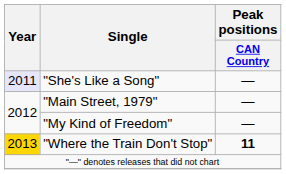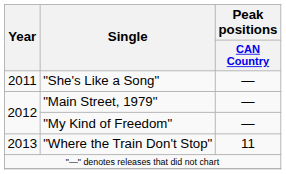"She's Like a Song" | Year: lavender background -> no background
"Where the Train Don't Stop" | Year: gold background -> no background
"Where the Train Don't Stop" | Peak positions / CAN Country: bold -> normal
